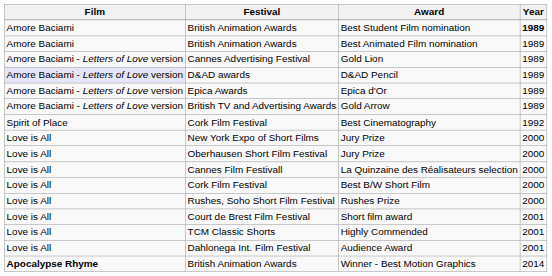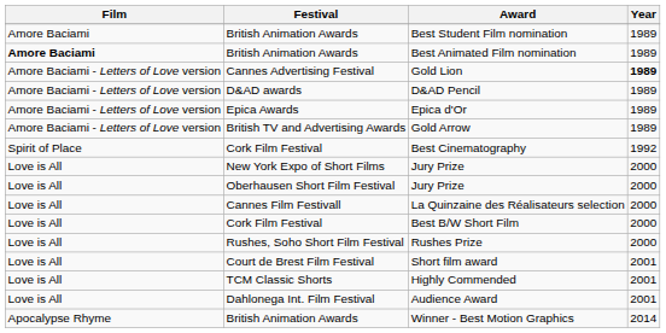Best Student Film nomination | Year: bold -> normal
Best Animated Film nomination | Film: normal -> bold
Gold Lion | Year: normal -> bold
D&AD Pencil | Film: lavender background -> no background
Winner - Best Motion Graphics | Film: bold -> normal
